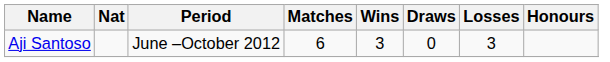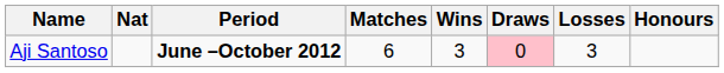Aji Santoso | Period: normal -> bold
Aji Santoso | Draws: no background -> pink background
